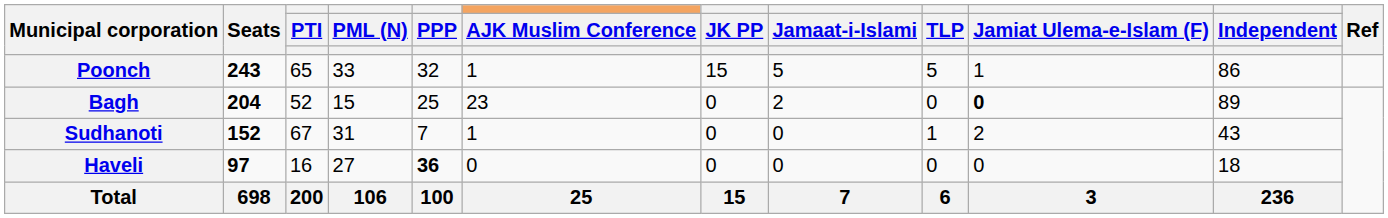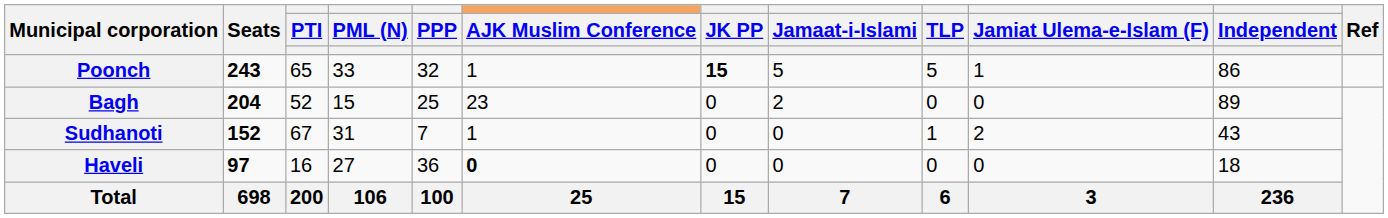Poonch | JK PP: normal -> bold
Bagh | Jamiat Ulema-e-Islam (F): bold -> normal
Haveli | PPP: bold -> normal
Haveli | AJK Muslim Conference: normal -> bold
